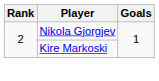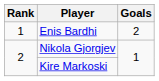+ row: 1 | Enis Bardhi | 2
